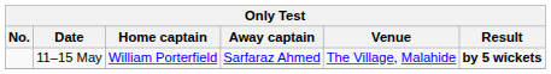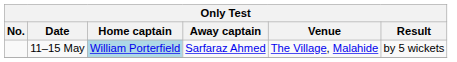11–15 May | Home captain: no background -> lightblue background
11–15 May | Result: bold -> normal
